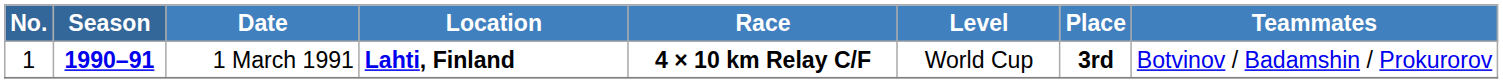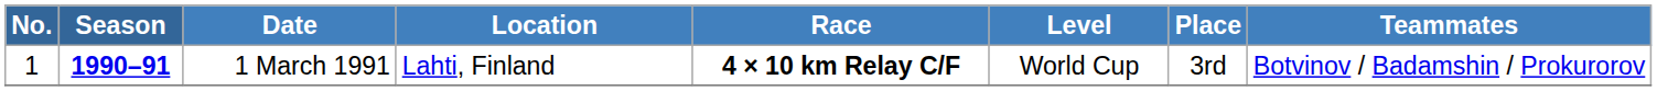1 March 1991 | Location: bold -> normal
1 March 1991 | Place: bold -> normal
